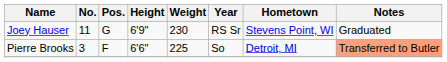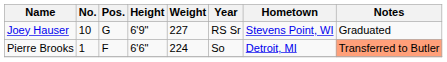Joey Hauser | No.: 11 -> 10
Joey Hauser | Weight: 230 -> 227
Pierre Brooks | No.: 3 -> 1
Pierre Brooks | Weight: 225 -> 224
